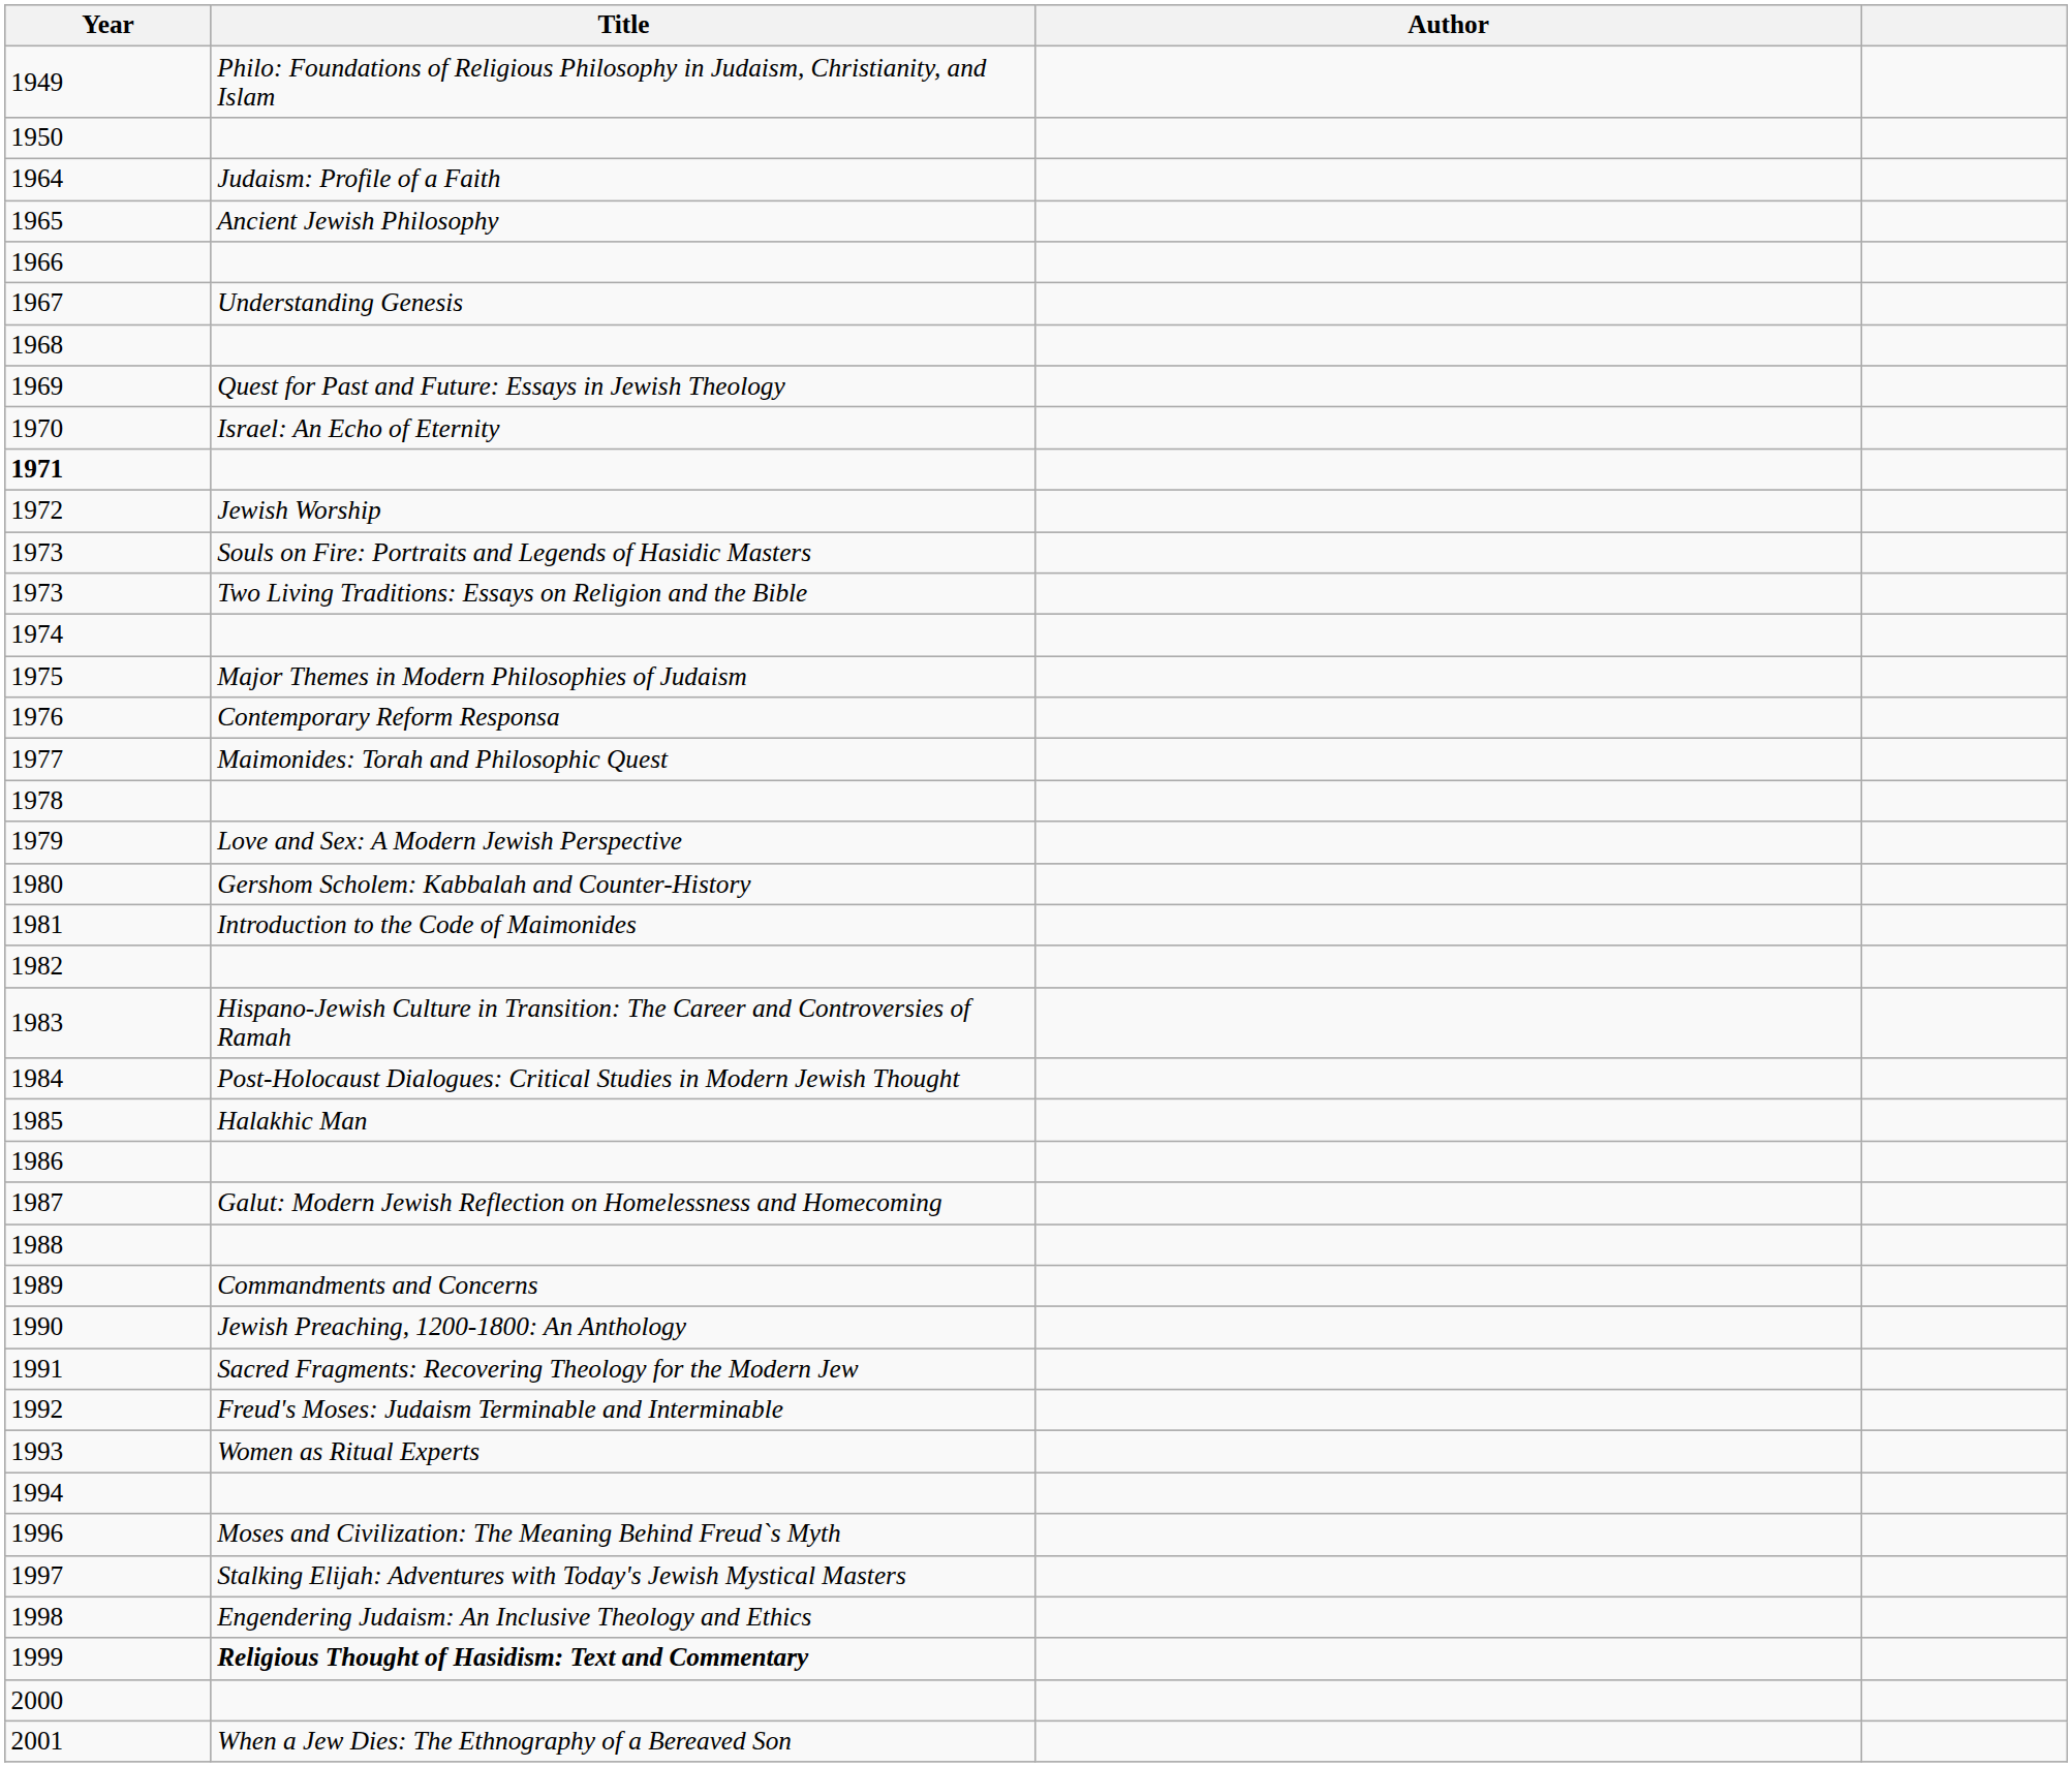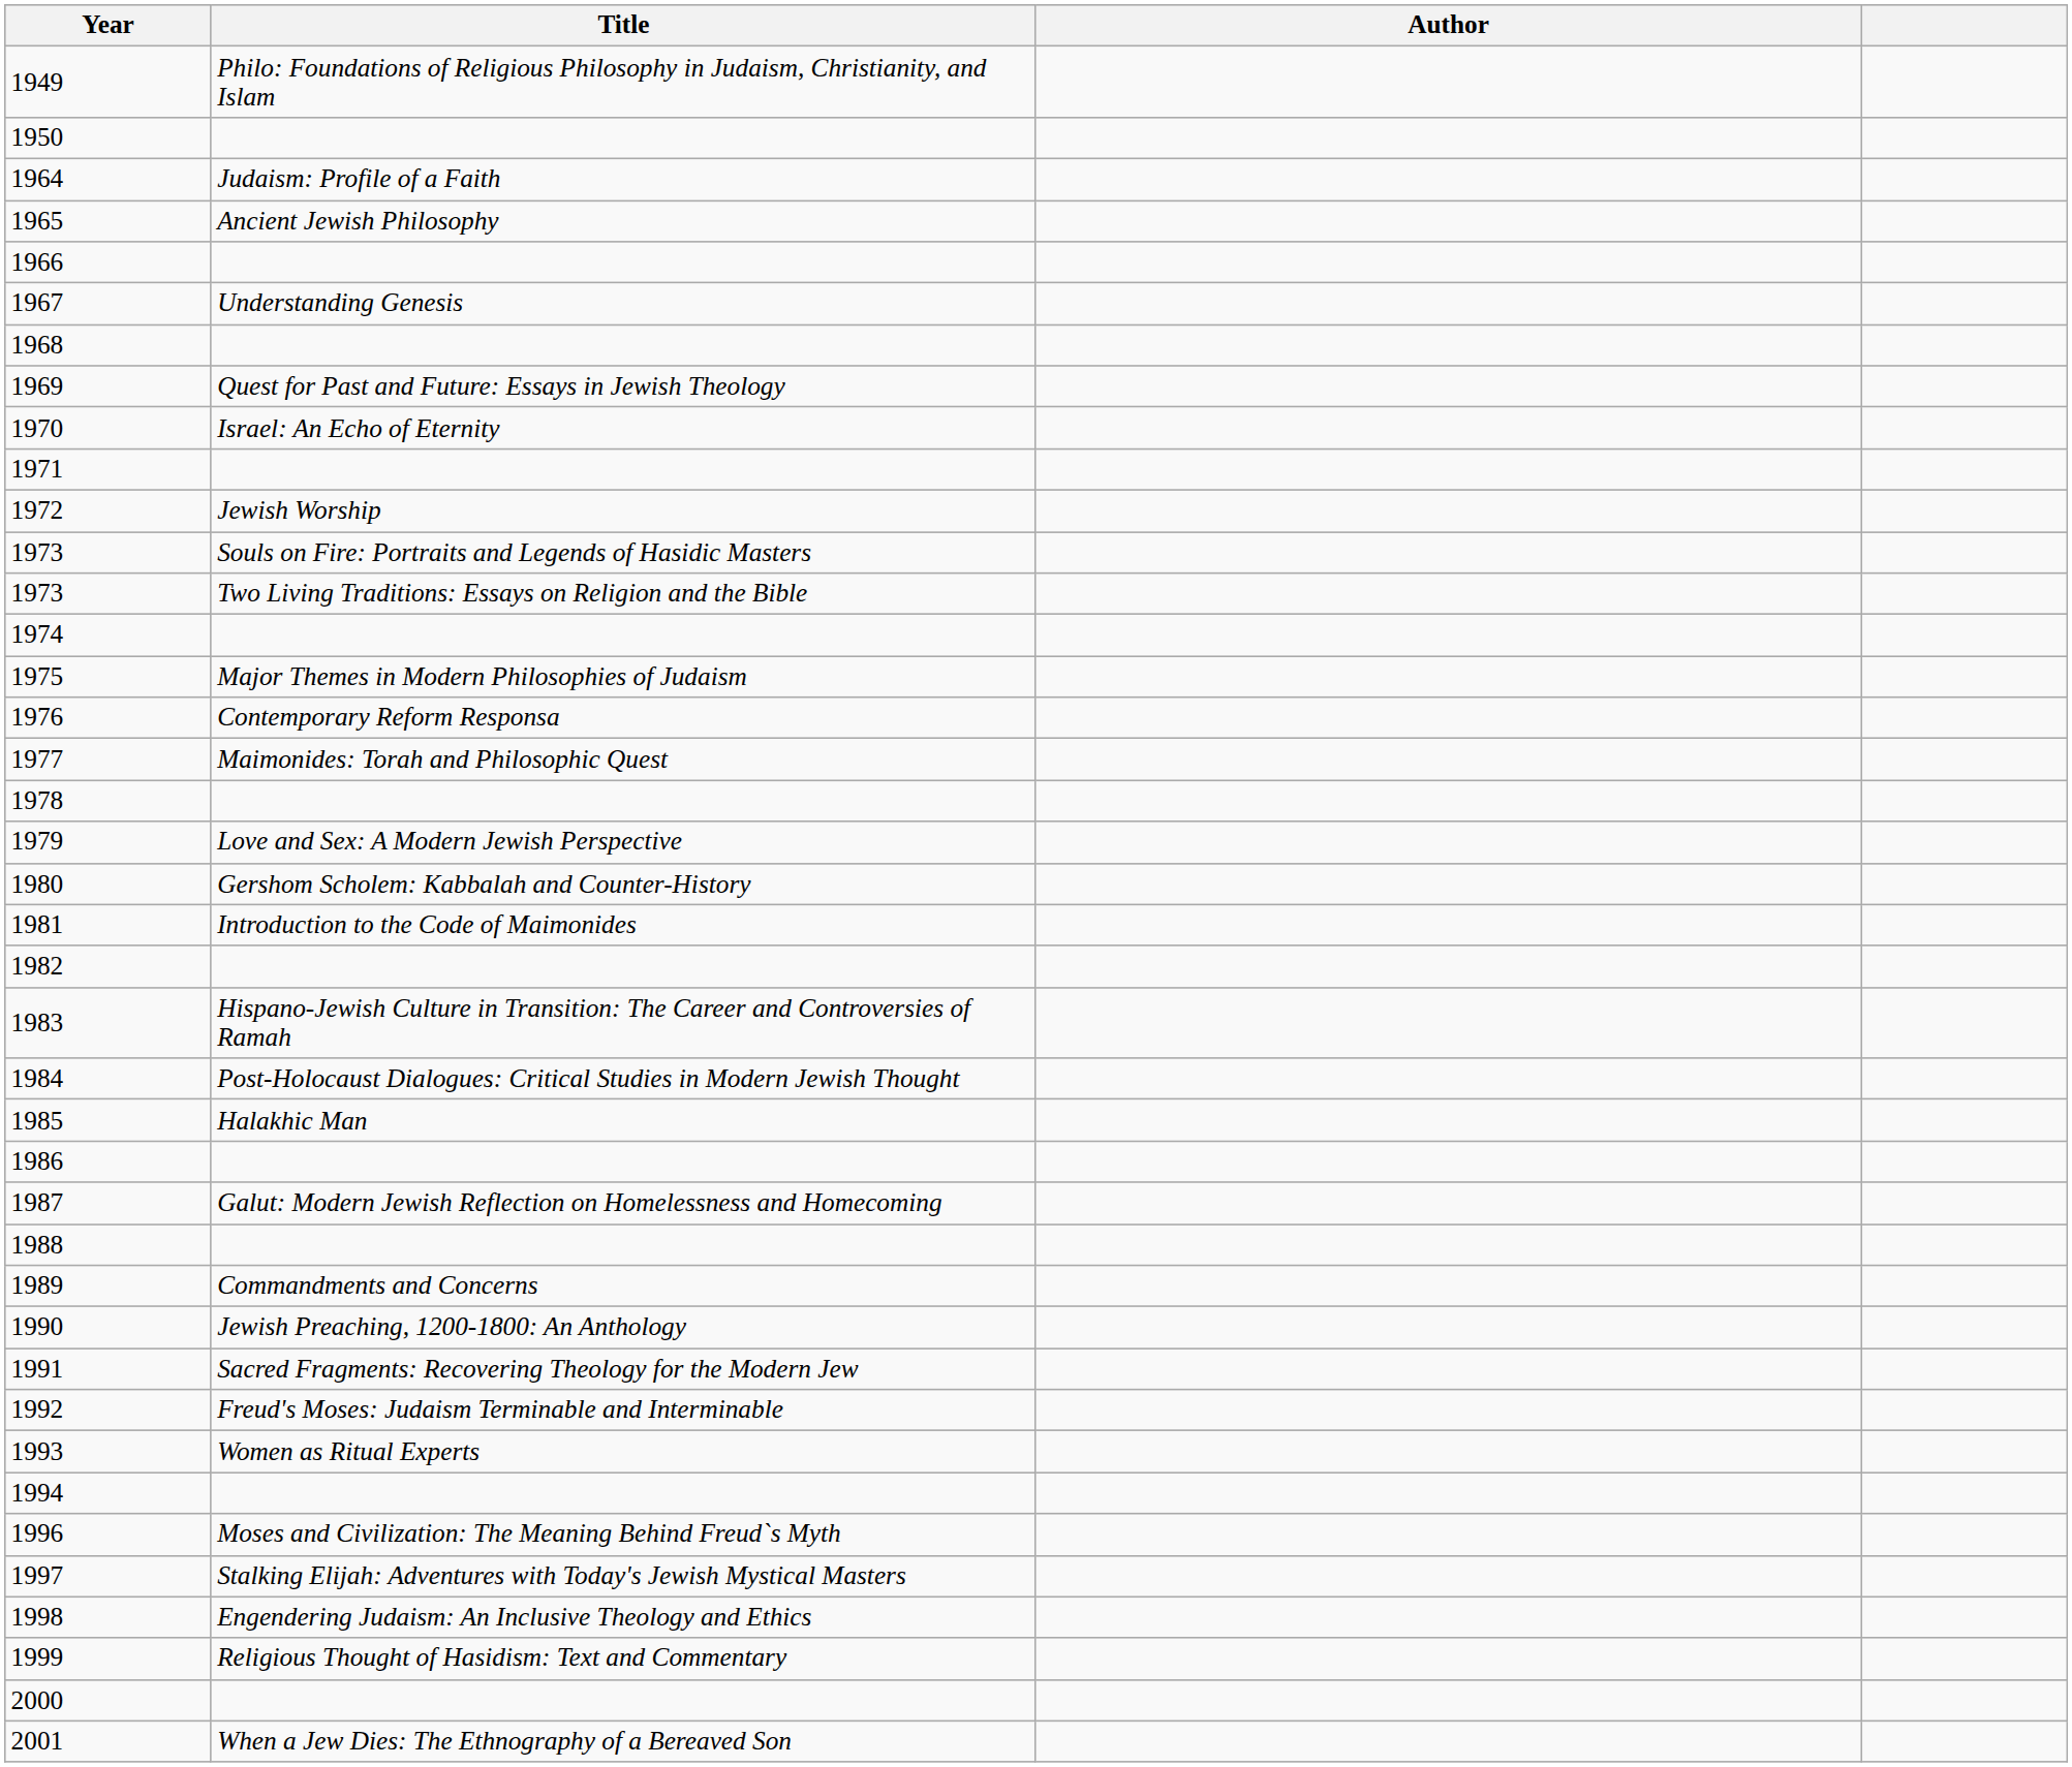1971 | Year: bold -> normal
1999 | Title: bold -> normal
